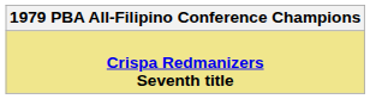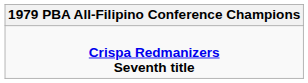row 2 | column 1: khaki background -> no background
